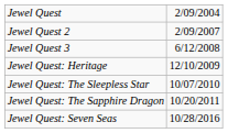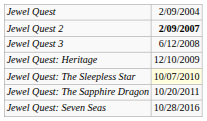Jewel Quest 2 | column 2: normal -> bold
Jewel Quest: The Sleepless Star | column 2: no background -> lightyellow background
